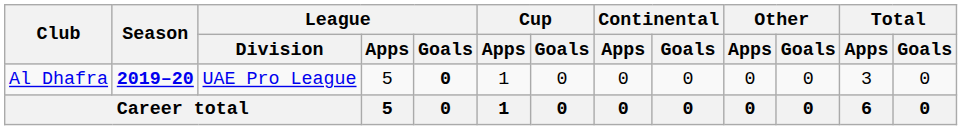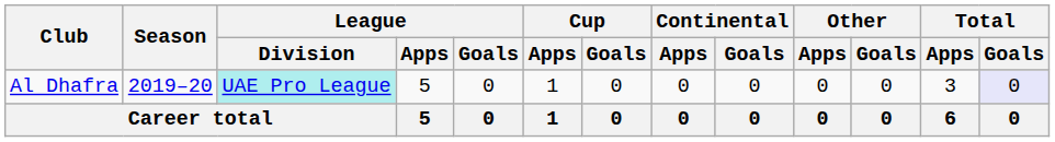Al Dhafra | Season: bold -> normal
Al Dhafra | League / Division: no background -> paleturquoise background
Al Dhafra | League / Goals: bold -> normal
Al Dhafra | Total / Goals: no background -> lavender background
